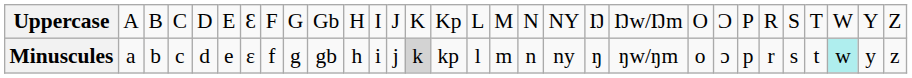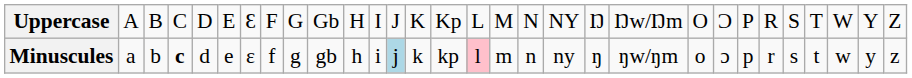Minuscules | column 4: normal -> bold
Minuscules | column 13: no background -> lightblue background
Minuscules | column 14: lightgrey background -> no background
Minuscules | column 16: no background -> pink background
Minuscules | column 28: paleturquoise background -> no background
